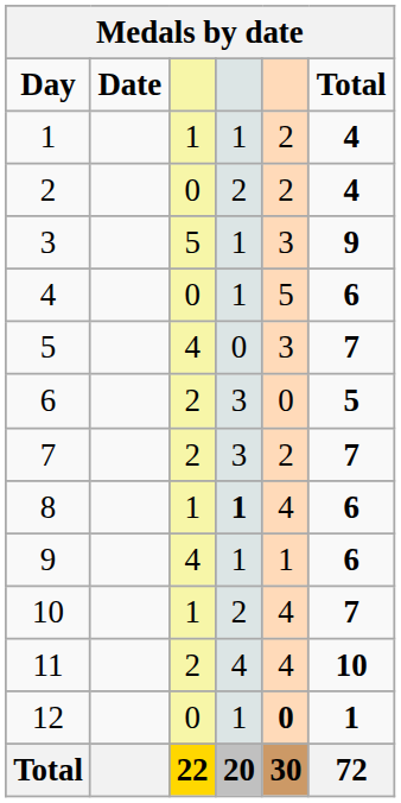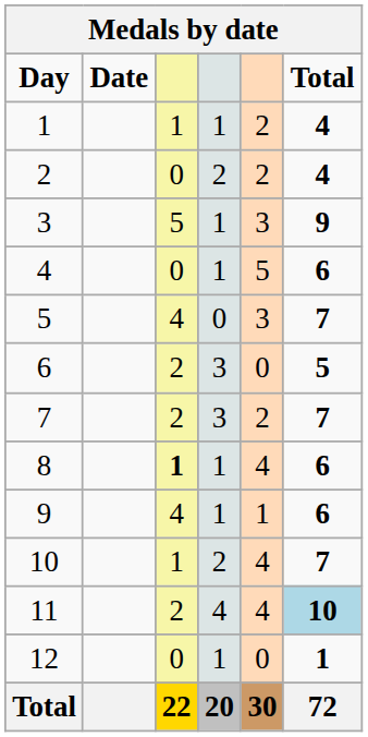8 | column 3: normal -> bold
8 | column 4: bold -> normal
11 | Total: no background -> lightblue background
12 | column 5: bold -> normal
